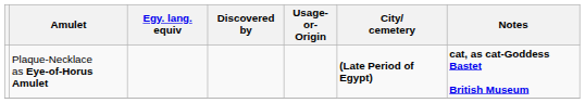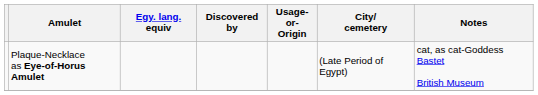Plaque-Necklace as Eye-of-Horus Amulet | City/ cemetery: bold -> normal
Plaque-Necklace as Eye-of-Horus Amulet | Notes: bold -> normal
